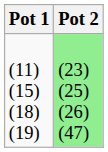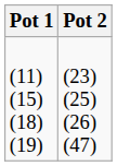(11) (15) (18) (19) | Pot 2: lightgreen background -> no background
